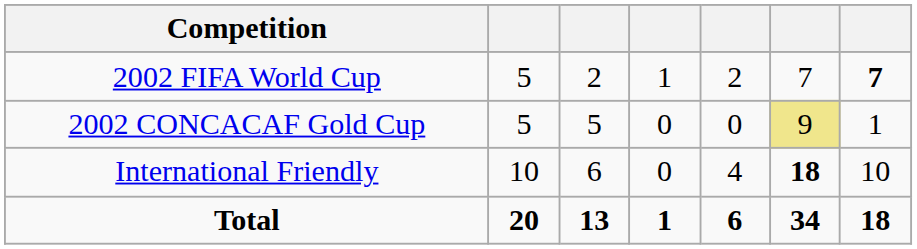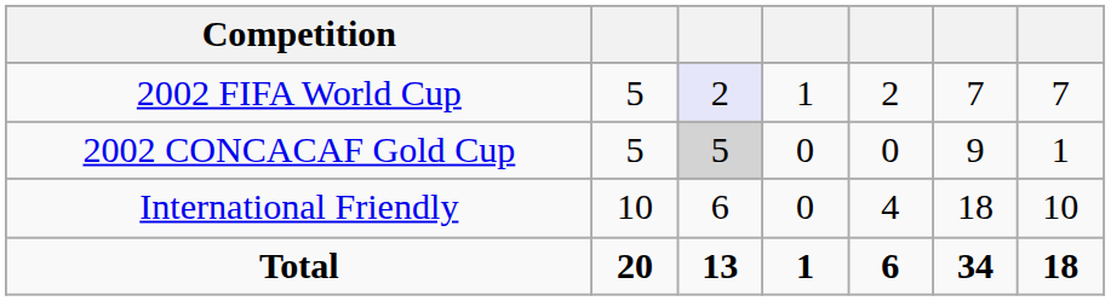2002 FIFA World Cup | column 3: no background -> lavender background
2002 FIFA World Cup | column 7: bold -> normal
2002 CONCACAF Gold Cup | column 3: no background -> lightgrey background
2002 CONCACAF Gold Cup | column 6: khaki background -> no background
International Friendly | column 6: bold -> normal
